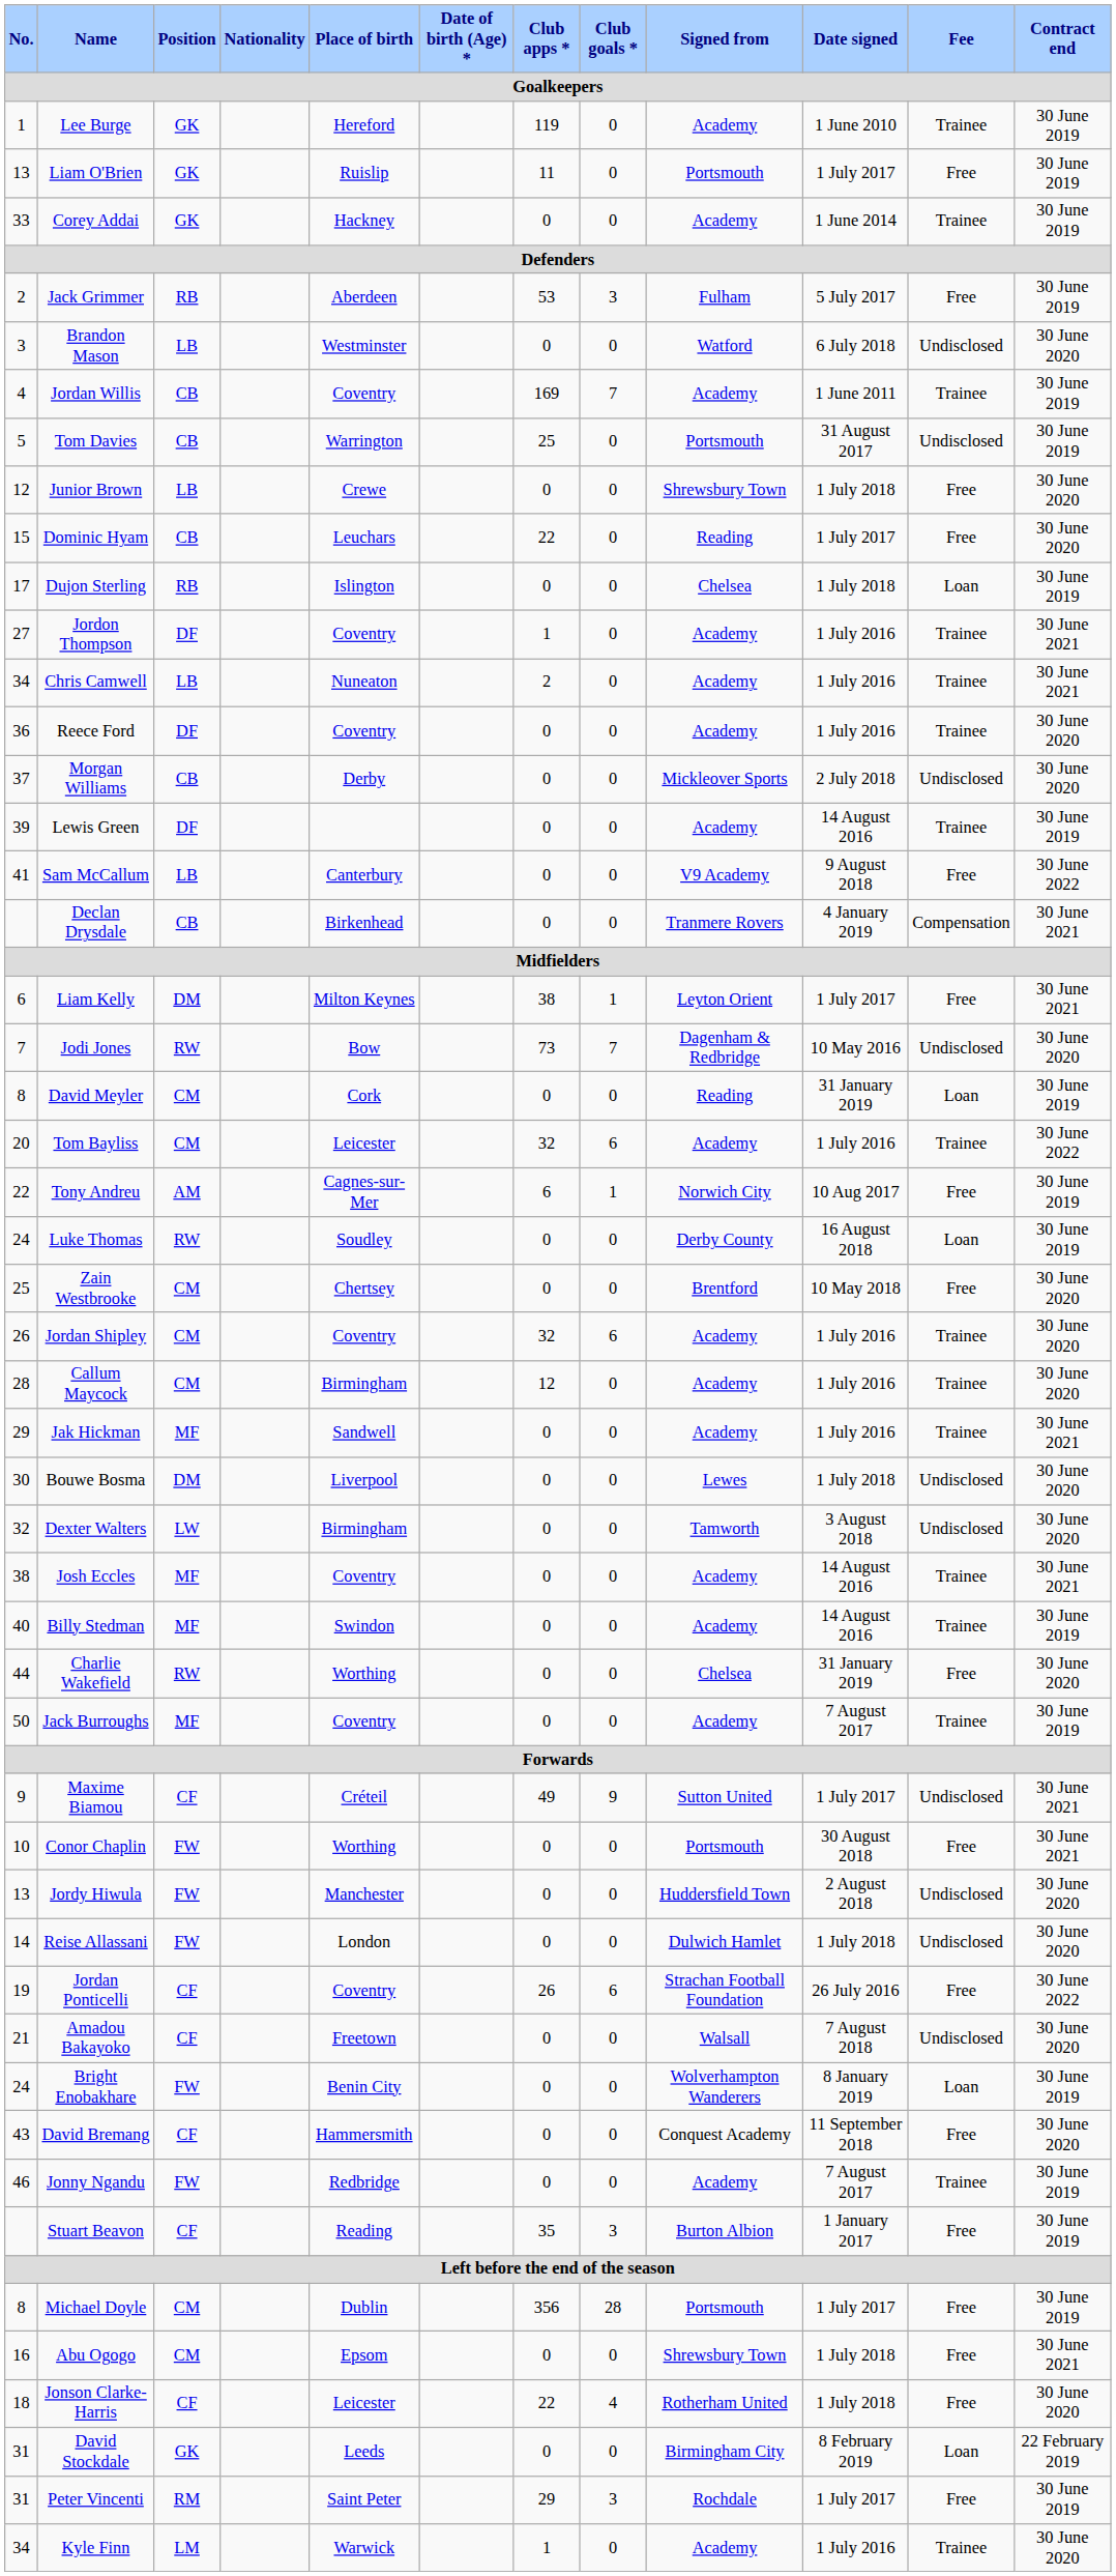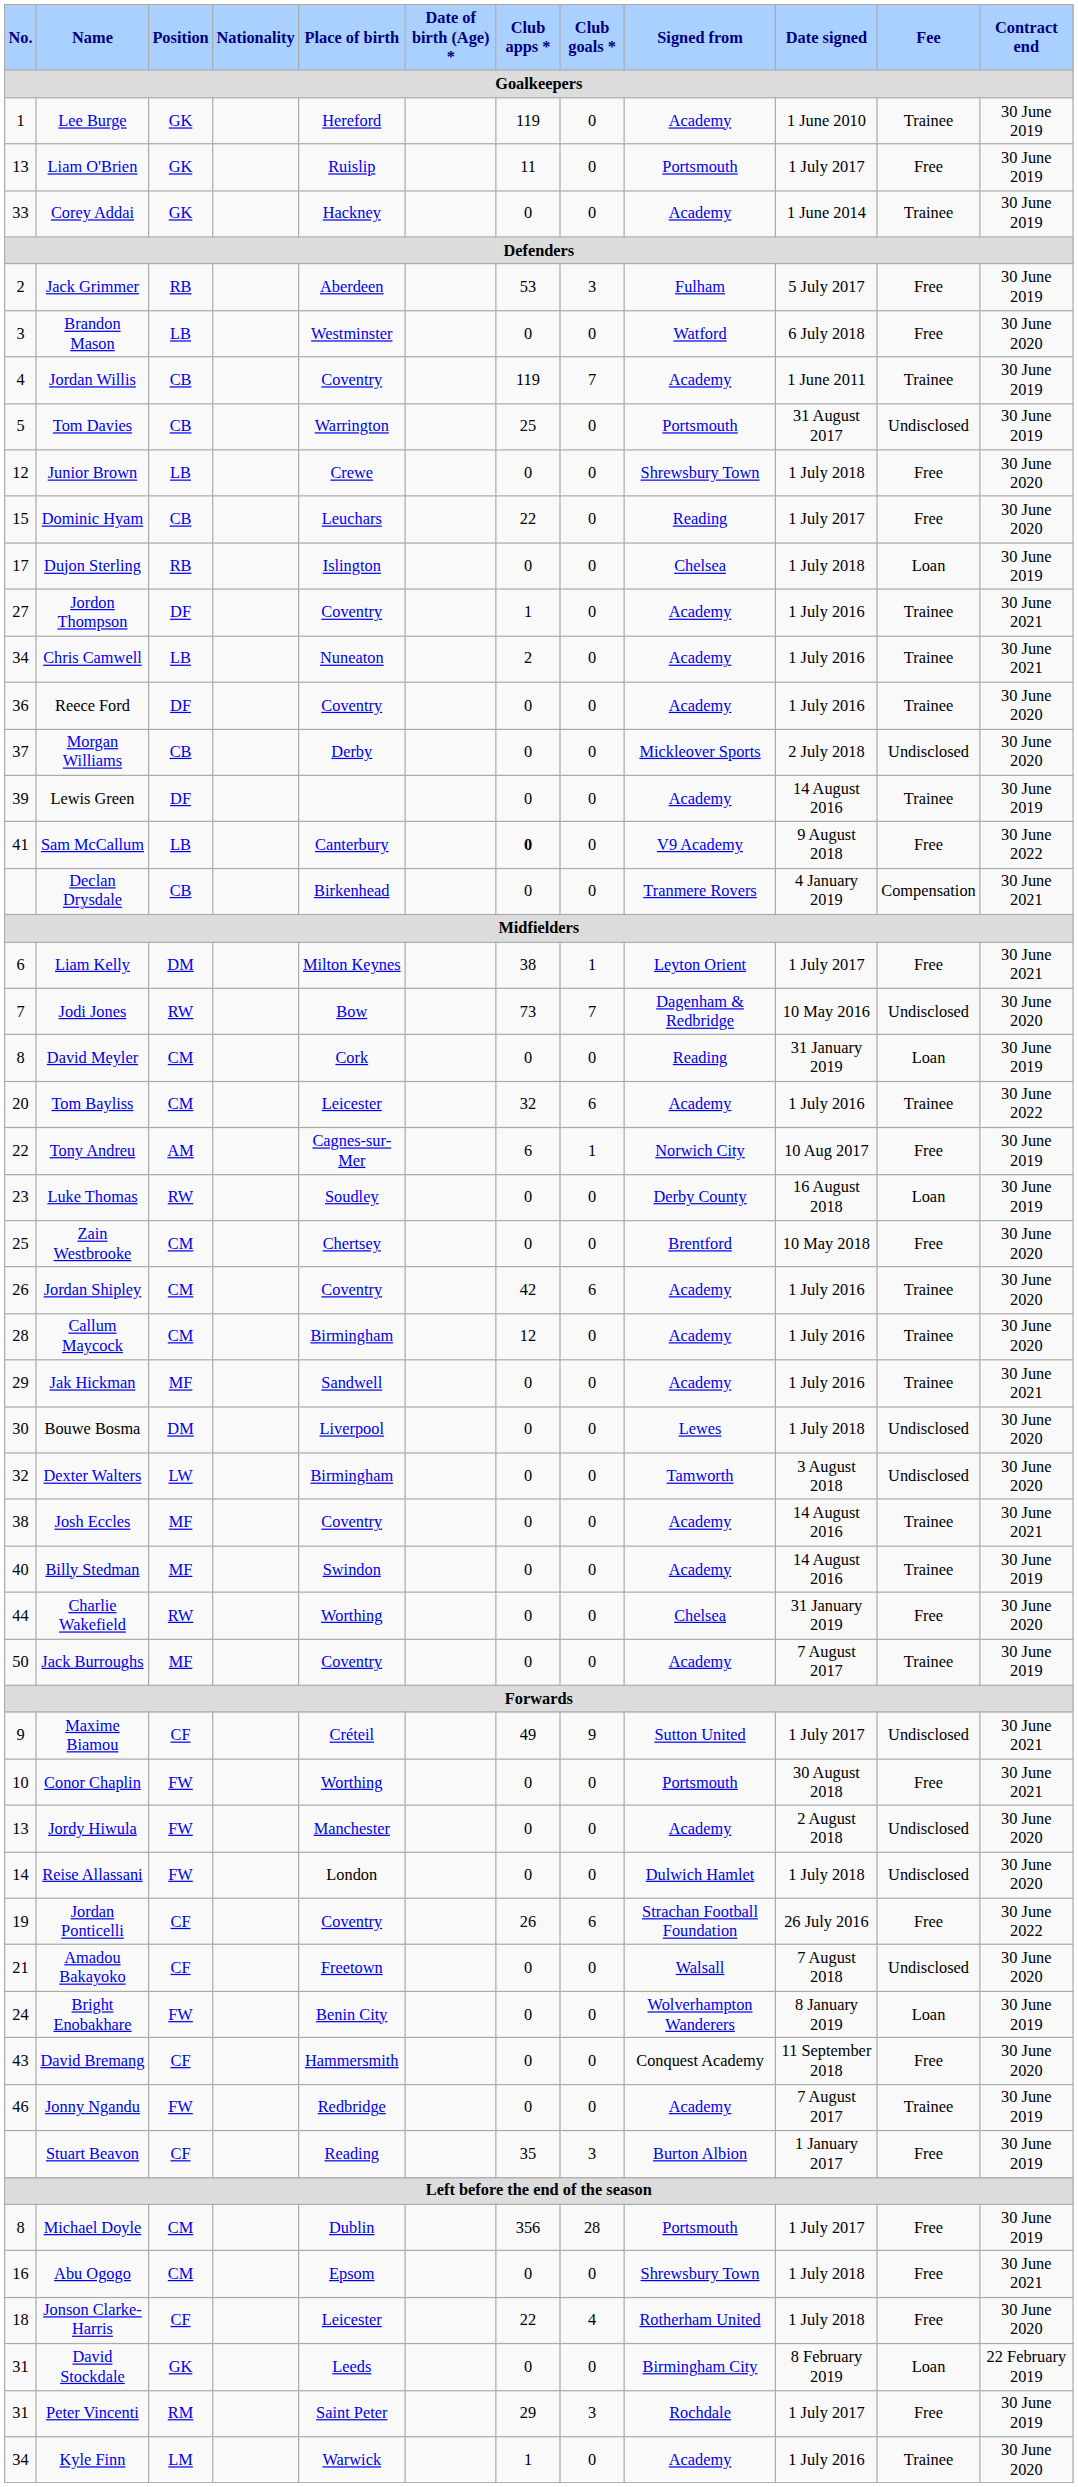Brandon Mason | Fee: Undisclosed -> Free
Jordan Willis | Club apps *: 169 -> 119
Sam McCallum | Club apps *: normal -> bold
Luke Thomas | No.: 24 -> 23
Jordan Shipley | Club apps *: 32 -> 42
Jordy Hiwula | Signed from: Huddersfield Town -> Academy
